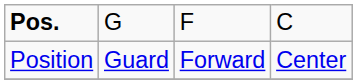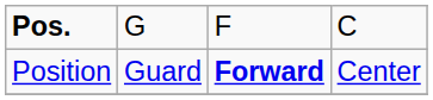Position | column 3: normal -> bold
